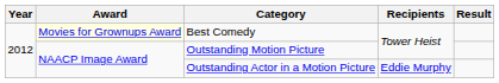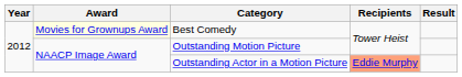Outstanding Actor in a Motion Picture | Recipients: no background -> lightsalmon background
